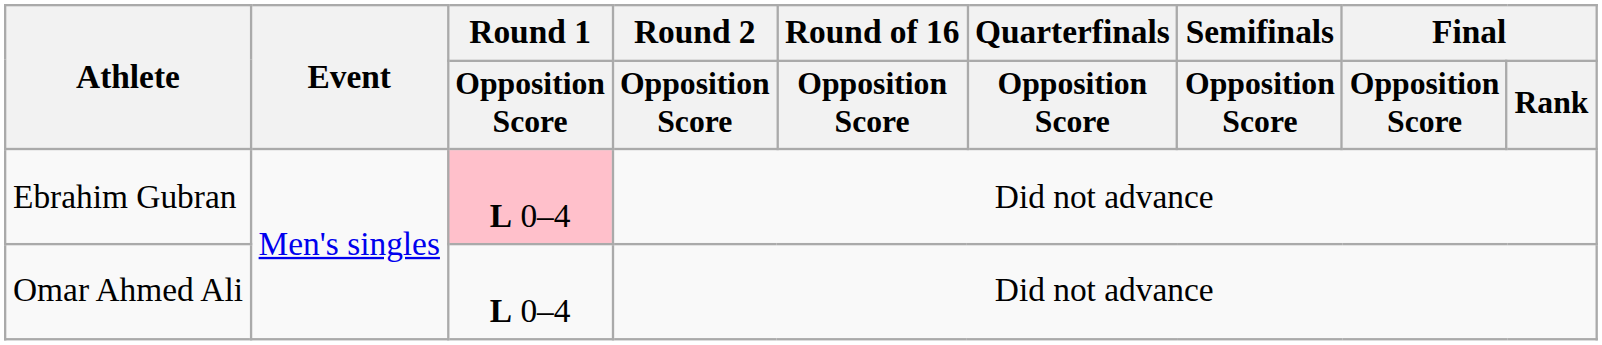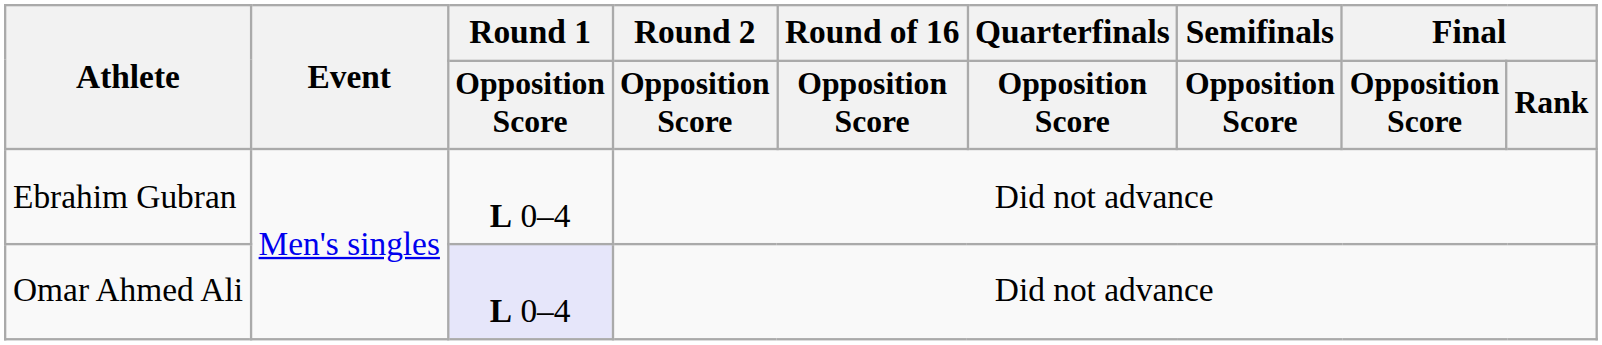Ebrahim Gubran | Round 1 / Opposition Score: pink background -> no background
Omar Ahmed Ali | Round 1 / Opposition Score: no background -> lavender background
